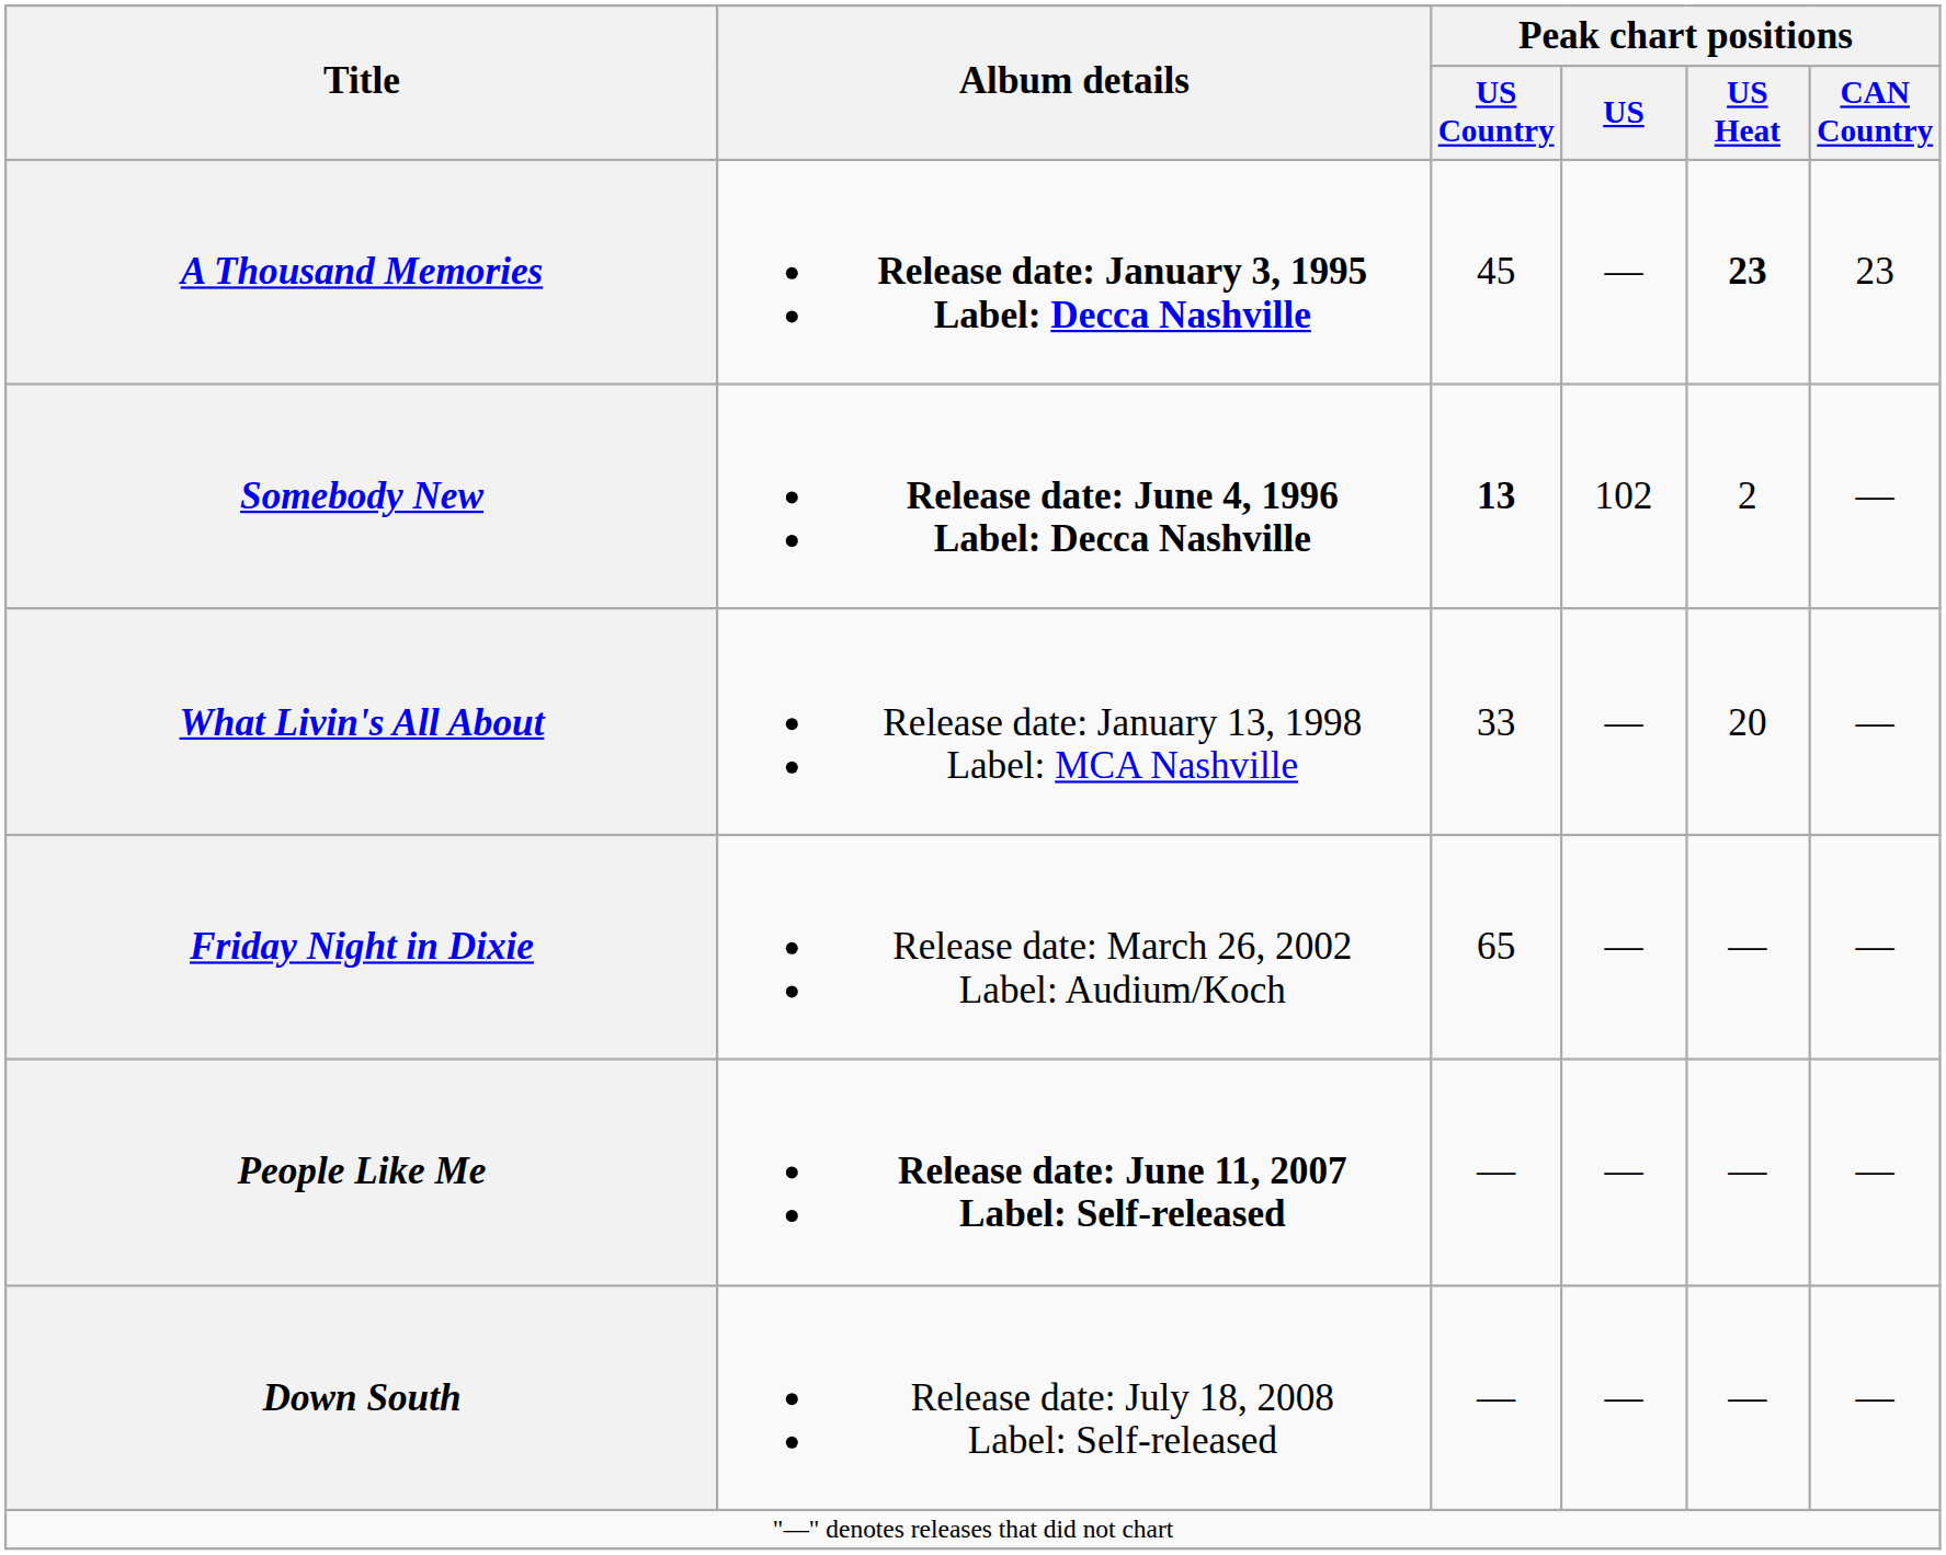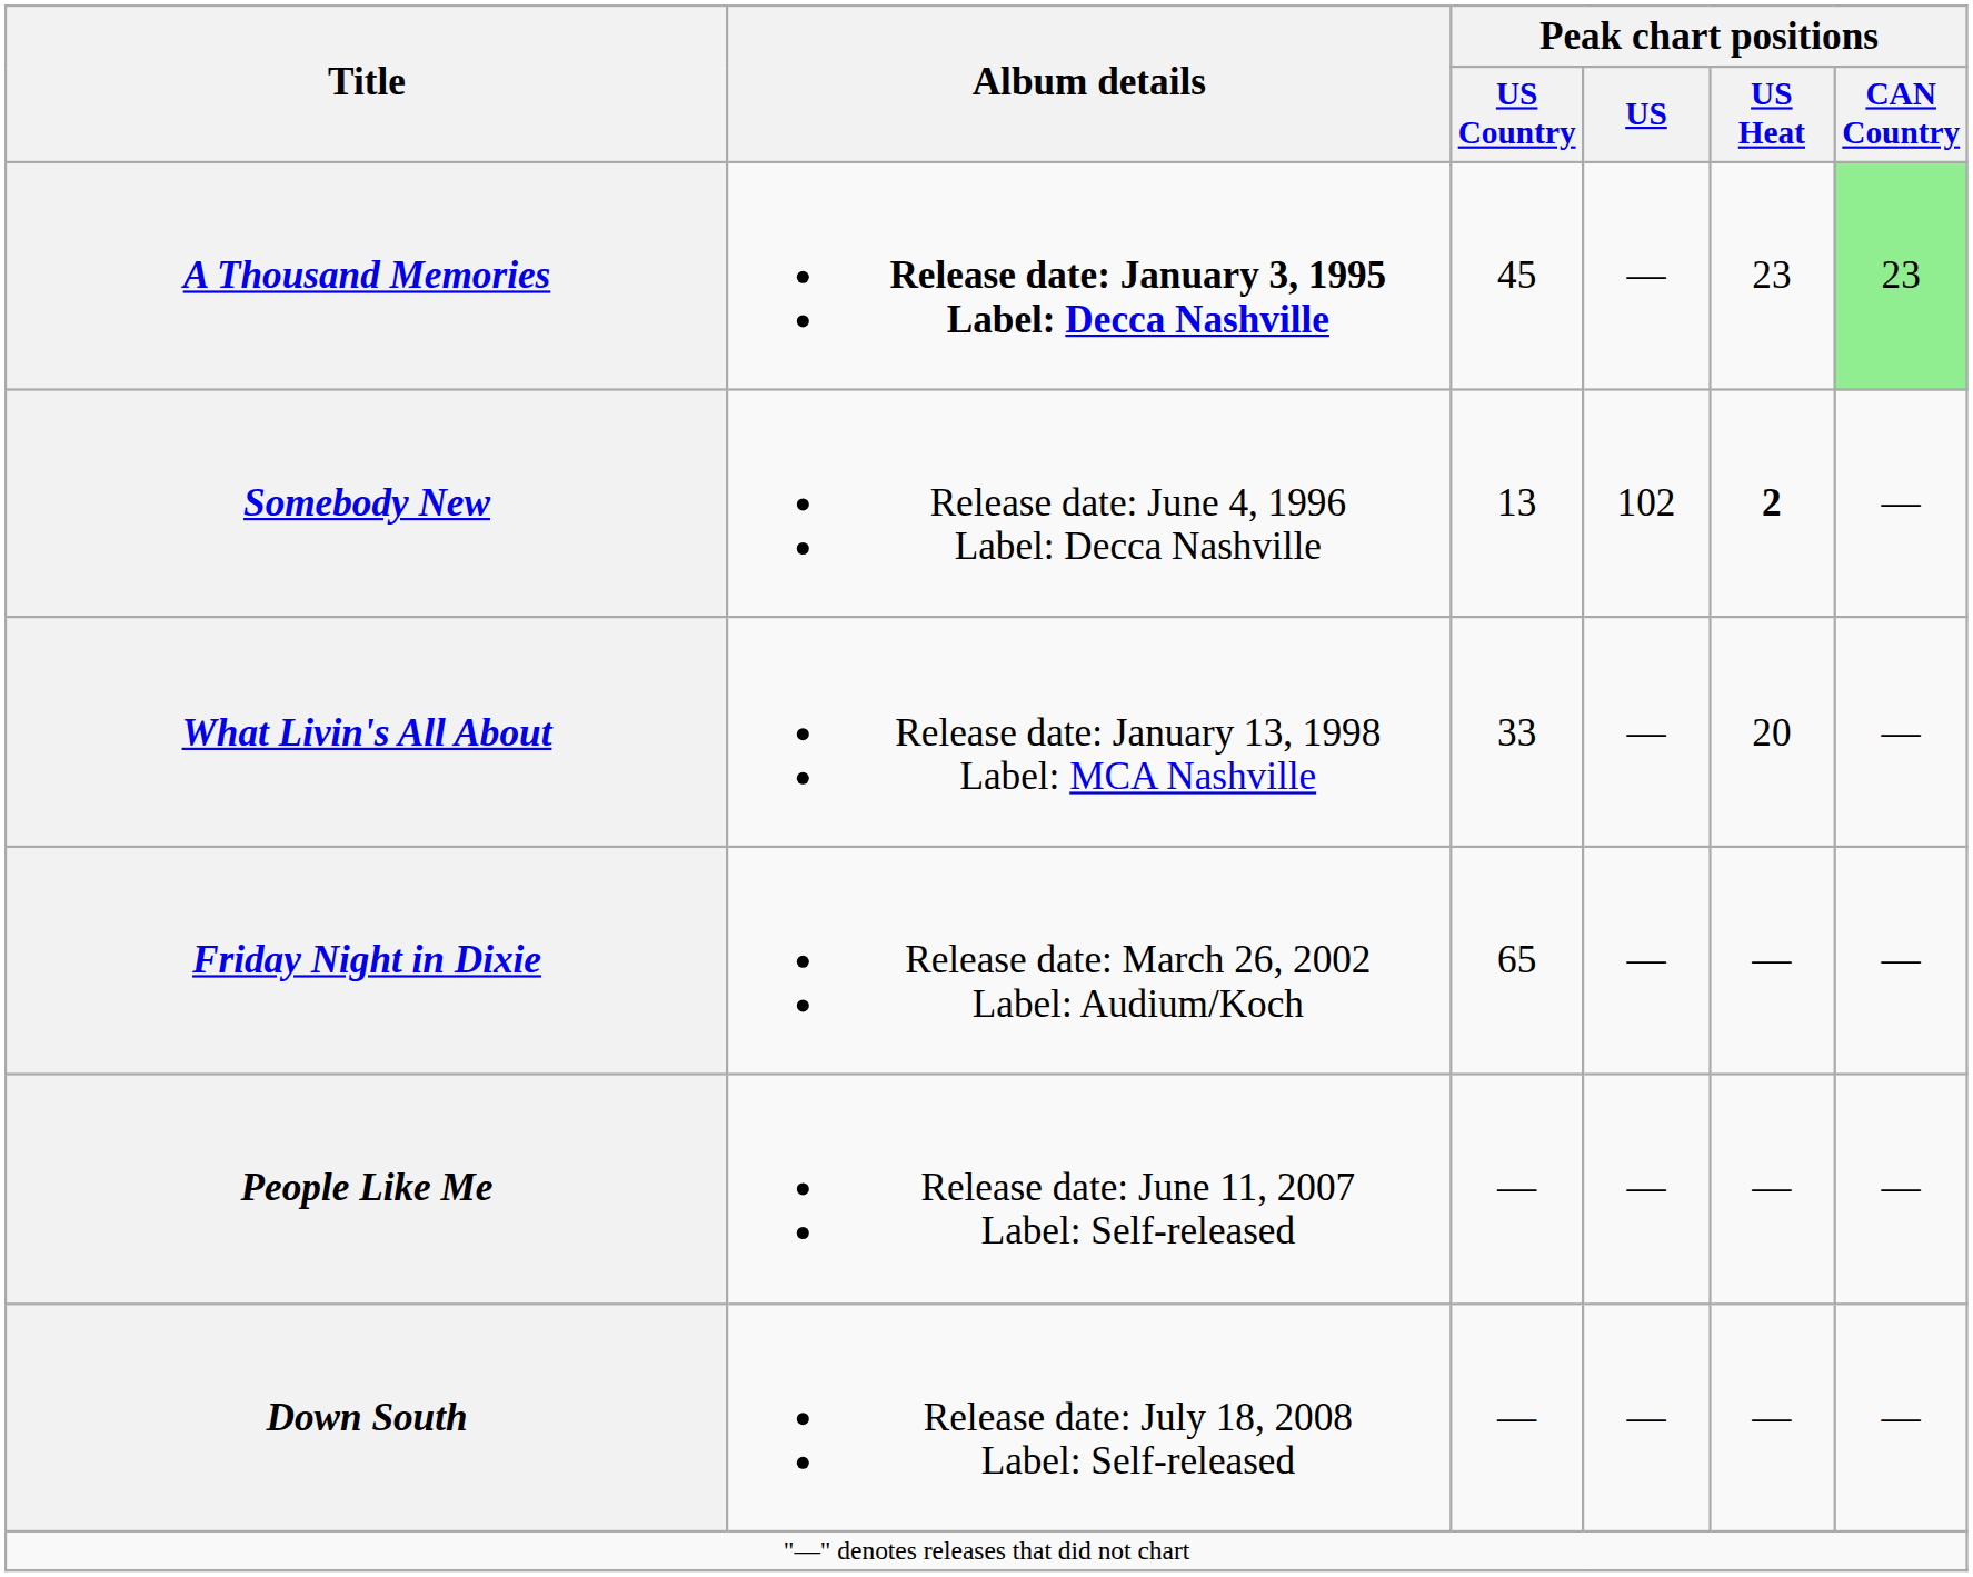A Thousand Memories | Peak chart positions / US Heat: bold -> normal
A Thousand Memories | Peak chart positions / CAN Country: no background -> lightgreen background
Somebody New | Album details: bold -> normal
Somebody New | Peak chart positions / US Country: bold -> normal
Somebody New | Peak chart positions / US Heat: normal -> bold
People Like Me | Album details: bold -> normal
